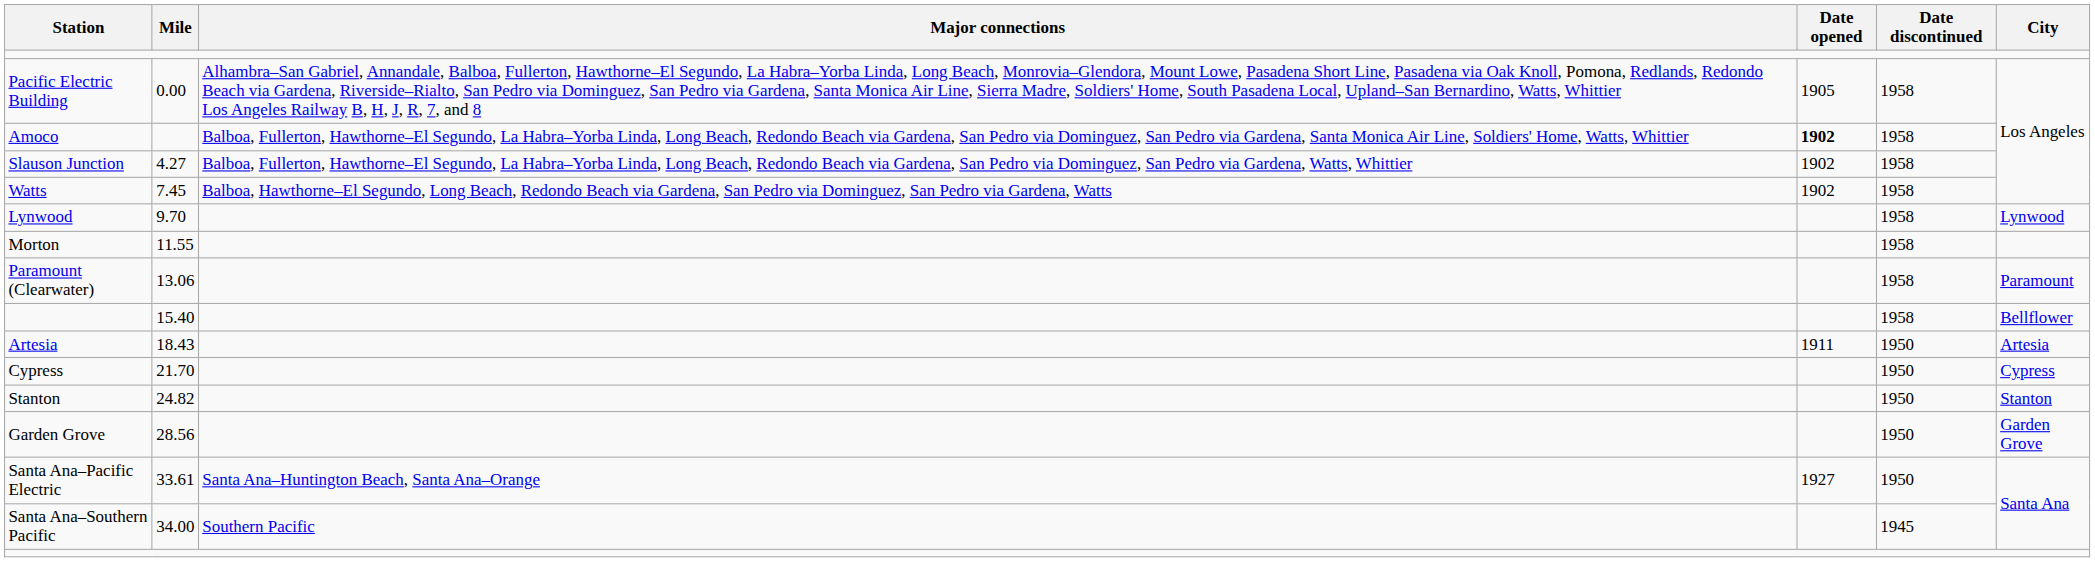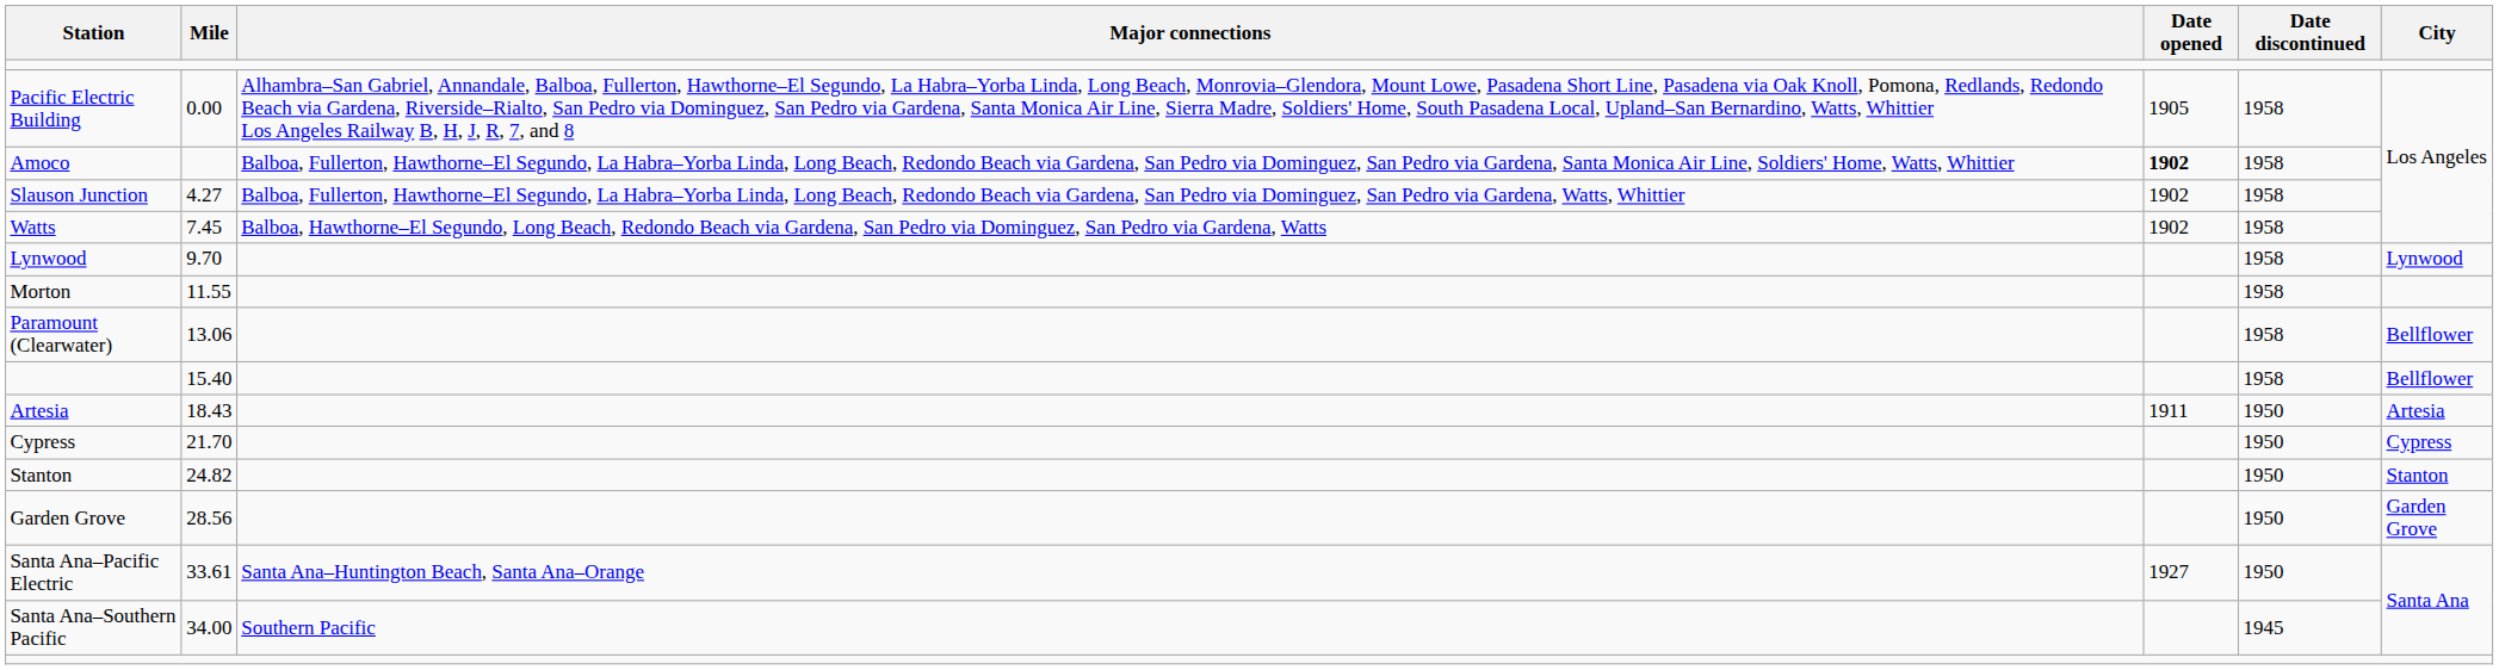Paramount (Clearwater) | City: Paramount -> Bellflower
